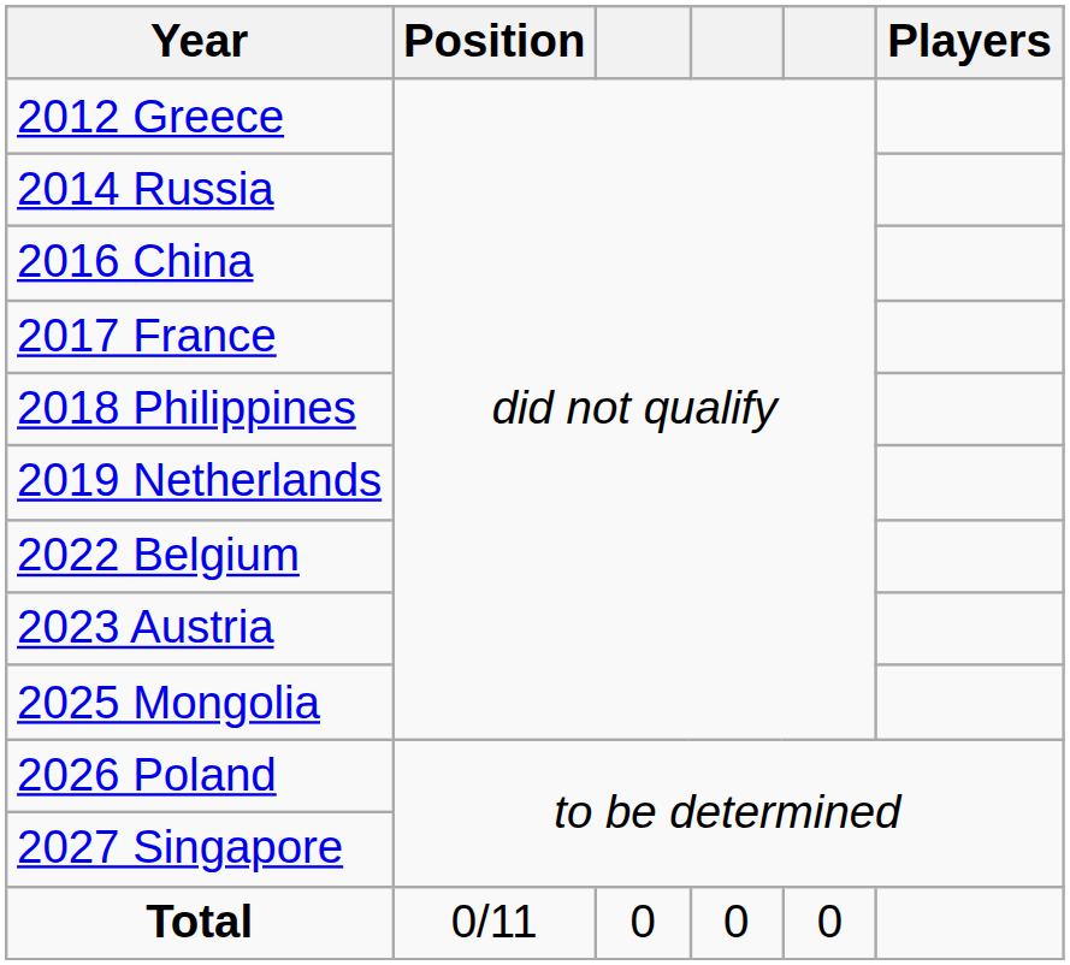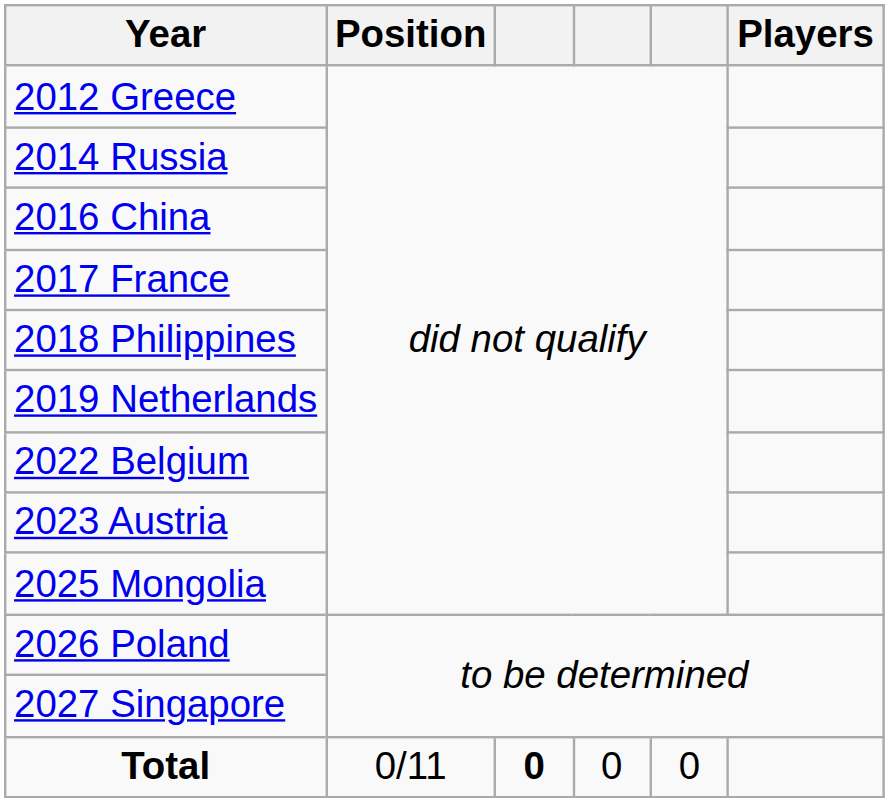Total | column 3: normal -> bold
